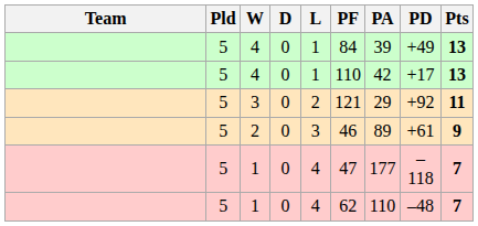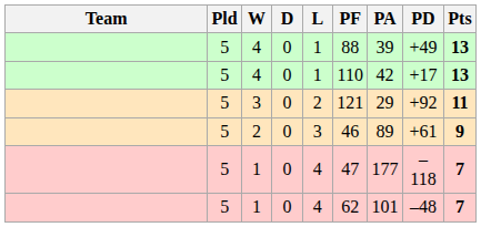row 2 | PF: 84 -> 88
row 7 | PA: 110 -> 101
